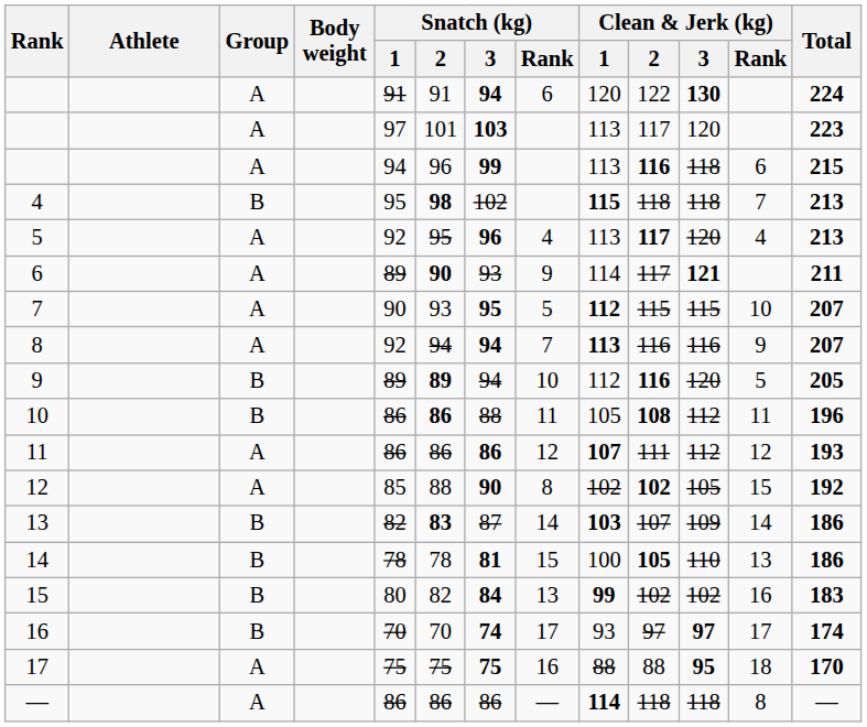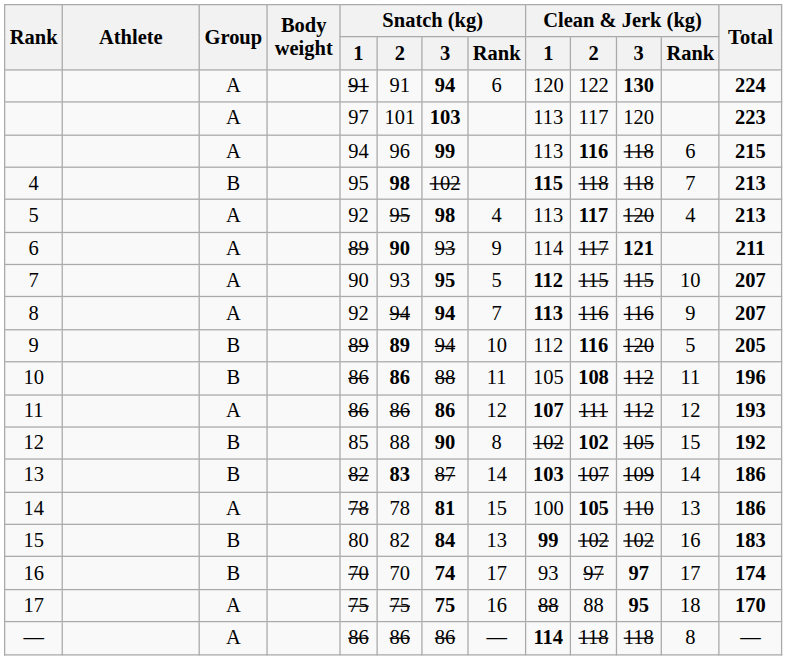row 7 | Snatch (kg) / 3: 96 -> 98
row 14 | Group: A -> B
row 16 | Group: B -> A
